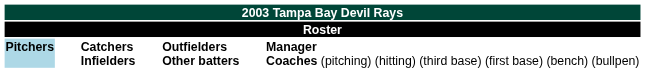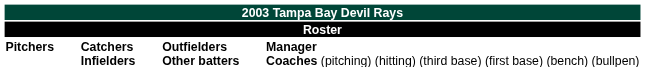Pitchers | column 1: lightblue background -> no background
